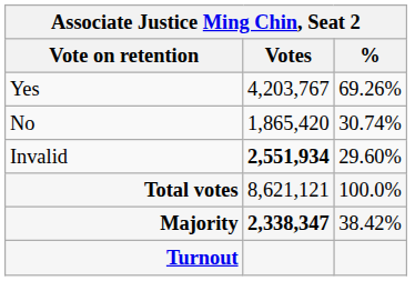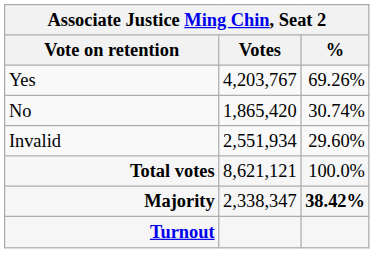Invalid | Votes: bold -> normal
Majority | Votes: bold -> normal
Majority | %: normal -> bold
